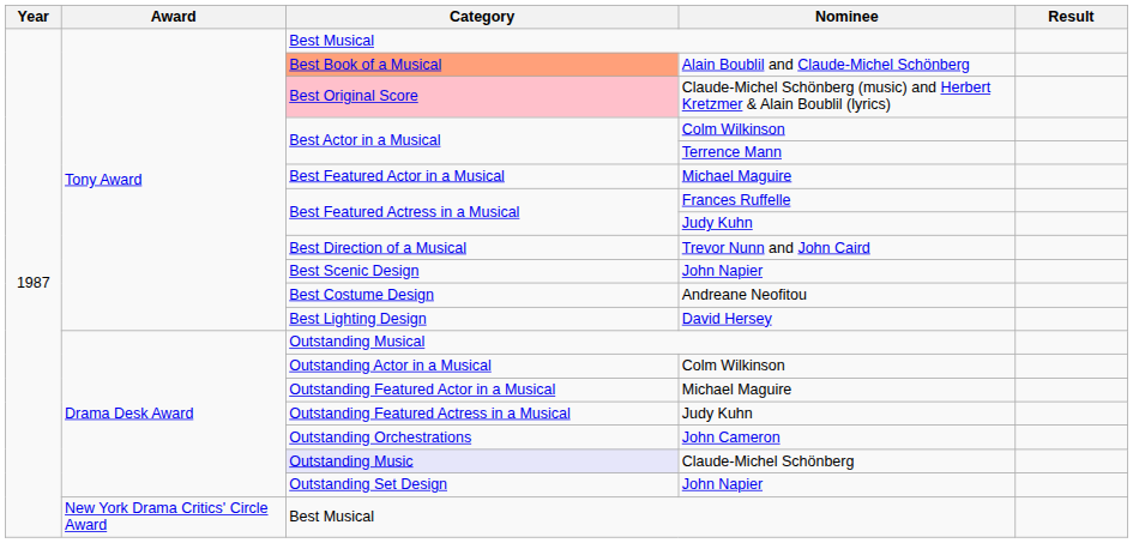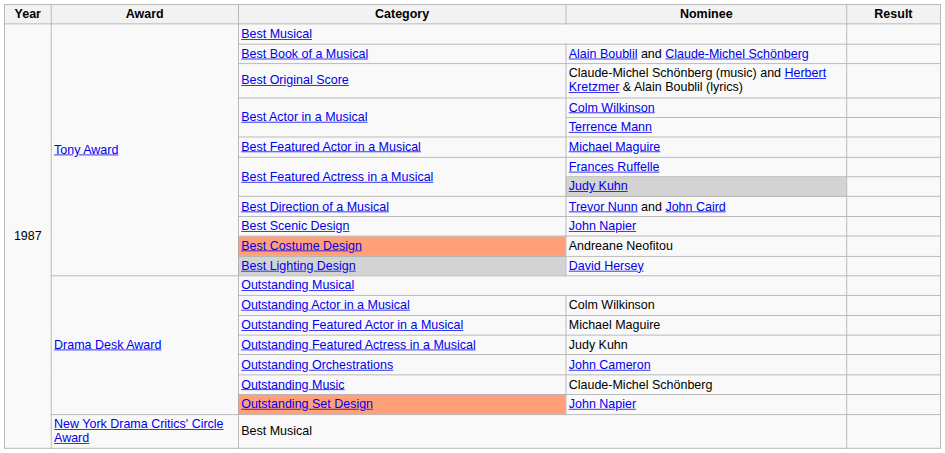Best Book of a Musical | Category: lightsalmon background -> no background
Best Original Score | Category: pink background -> no background
Best Featured Actress in a Musical / Judy Kuhn | Nominee: no background -> lightgrey background
Best Costume Design | Category: no background -> lightsalmon background
Best Lighting Design | Category: no background -> lightgrey background
Outstanding Music | Category: lavender background -> no background
Outstanding Set Design | Category: no background -> lightsalmon background
